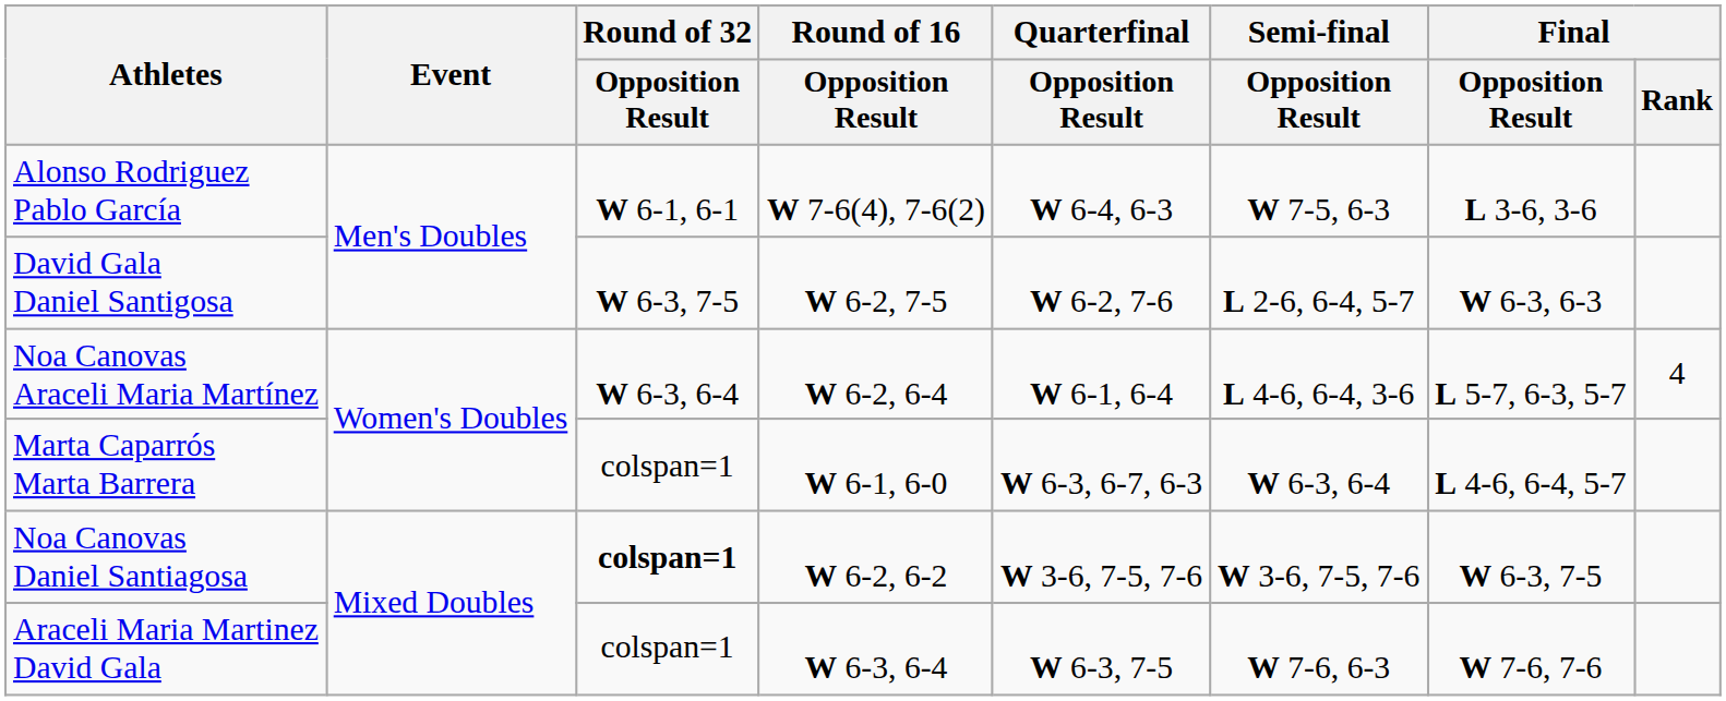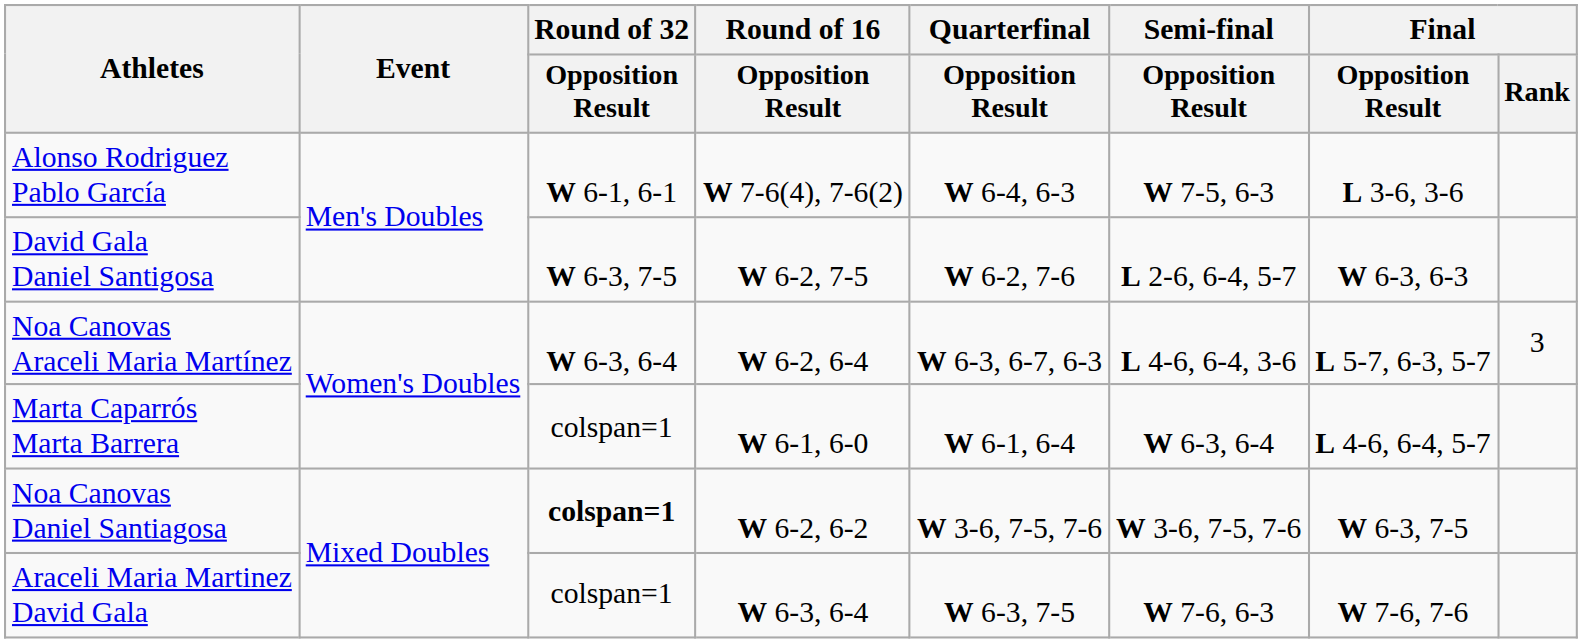Noa Canovas Araceli Maria Martínez | Quarterfinal / Opposition Result: W 6-1, 6-4 -> W 6-3, 6-7, 6-3
Noa Canovas Araceli Maria Martínez | Final / Rank: 4 -> 3
Marta Caparrós Marta Barrera | Quarterfinal / Opposition Result: W 6-3, 6-7, 6-3 -> W 6-1, 6-4
